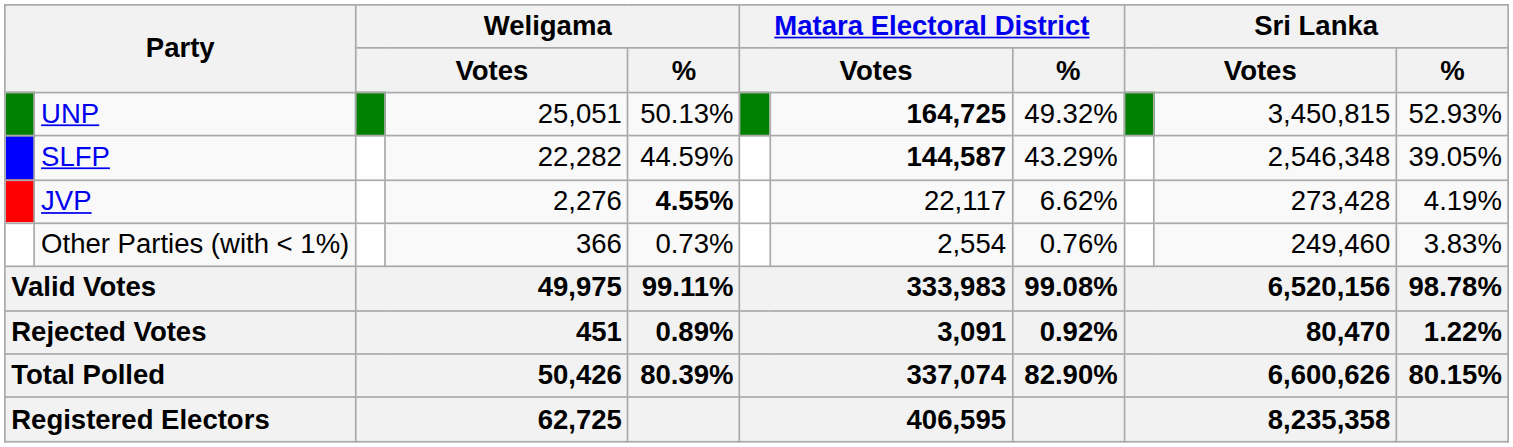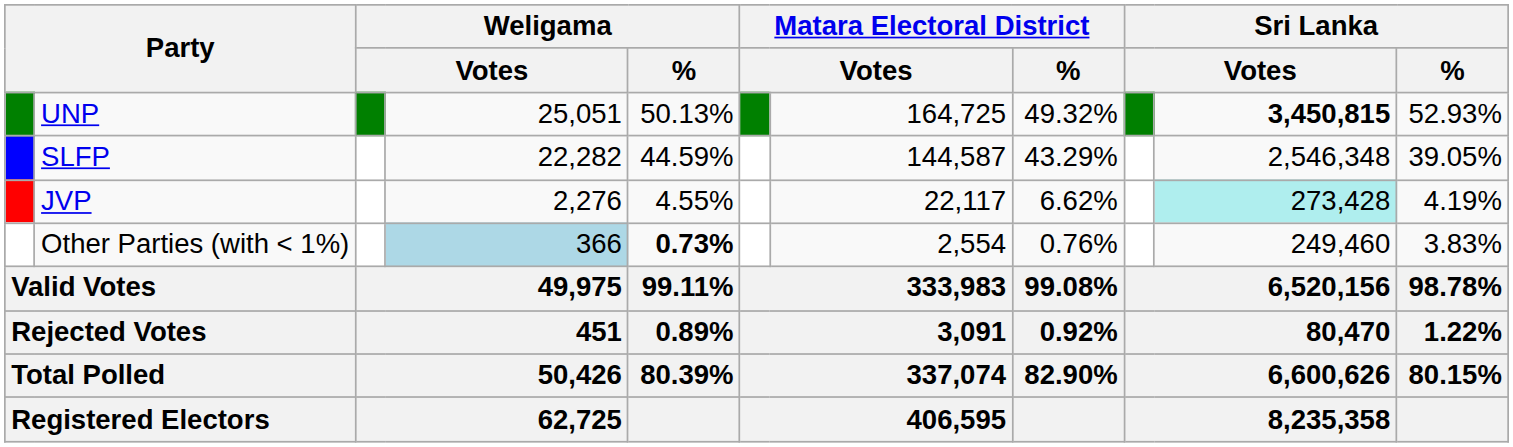UNP | column 7: bold -> normal
UNP | column 10: normal -> bold
SLFP | column 7: bold -> normal
JVP | Weligama / %: bold -> normal
JVP | column 10: no background -> paleturquoise background
Other Parties (with < 1%) | column 4: no background -> lightblue background
Other Parties (with < 1%) | Weligama / %: normal -> bold
